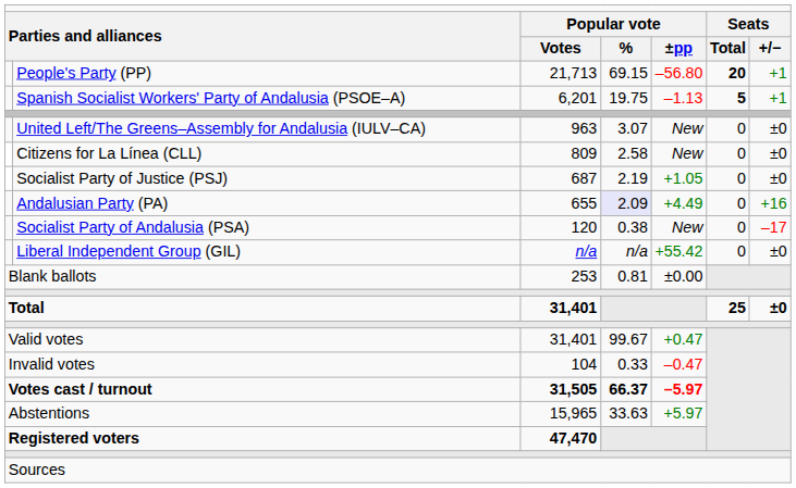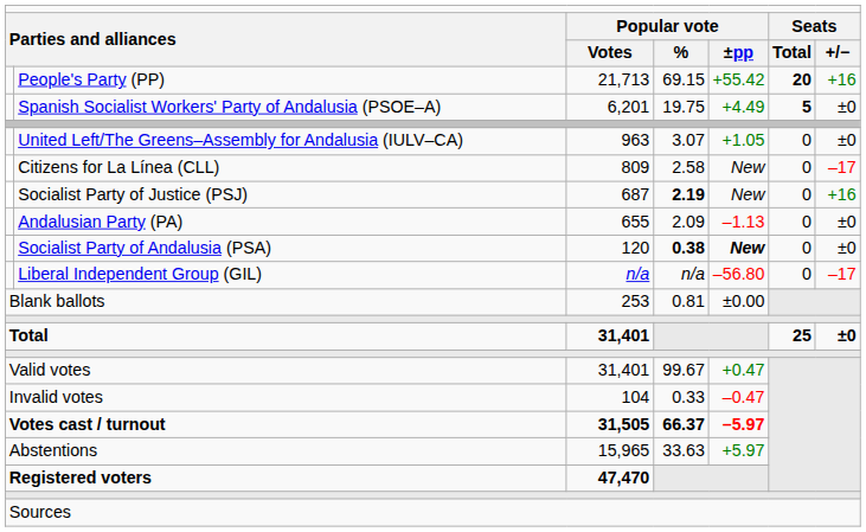People's Party (PP) | column 5: –56.80 -> +55.42
People's Party (PP) | column 7: +1 -> +16
Spanish Socialist Workers' Party of Andalusia (PSOE–A) | column 5: –1.13 -> +4.49
Spanish Socialist Workers' Party of Andalusia (PSOE–A) | column 7: +1 -> ±0
United Left/The Greens–Assembly for Andalusia (IULV–CA) | column 5: New -> +1.05
Citizens for La Línea (CLL) | column 7: ±0 -> –17
Socialist Party of Justice (PSJ) | column 4: normal -> bold
Socialist Party of Justice (PSJ) | column 5: +1.05 -> New
Socialist Party of Justice (PSJ) | column 7: ±0 -> +16
Andalusian Party (PA) | column 4: lavender background -> no background
Andalusian Party (PA) | column 5: +4.49 -> –1.13
Andalusian Party (PA) | column 7: +16 -> ±0
Socialist Party of Andalusia (PSA) | column 4: normal -> bold
Socialist Party of Andalusia (PSA) | column 5: normal -> bold
Socialist Party of Andalusia (PSA) | column 7: –17 -> ±0
Liberal Independent Group (GIL) | column 5: +55.42 -> –56.80
Liberal Independent Group (GIL) | column 7: ±0 -> –17
